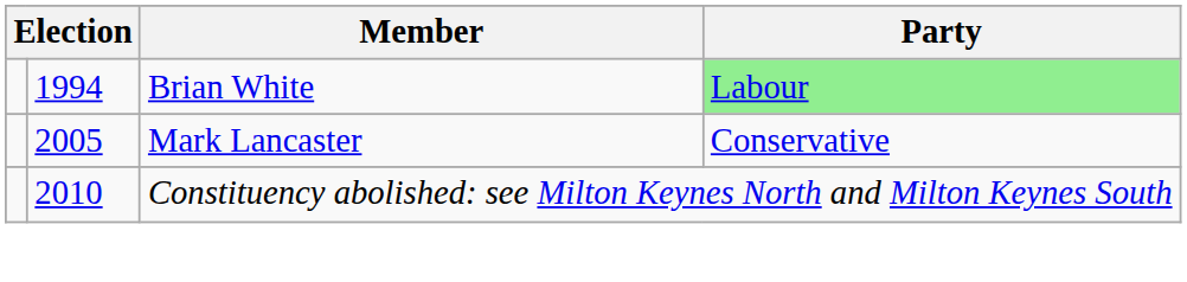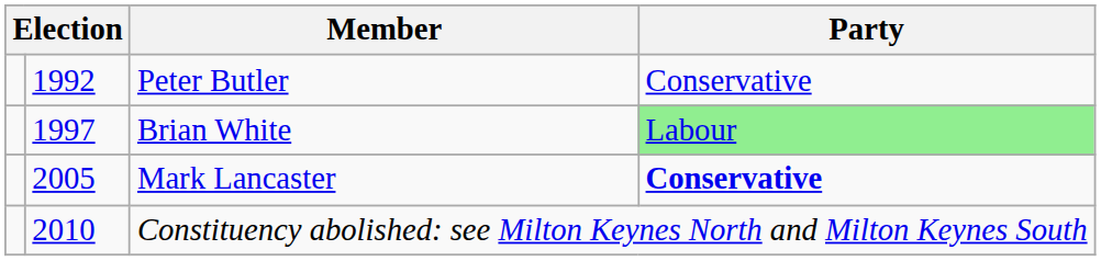+ row: 1992 | Peter Butler | Conservative
Brian White | column 2: 1994 -> 1997
Mark Lancaster | Party: normal -> bold
